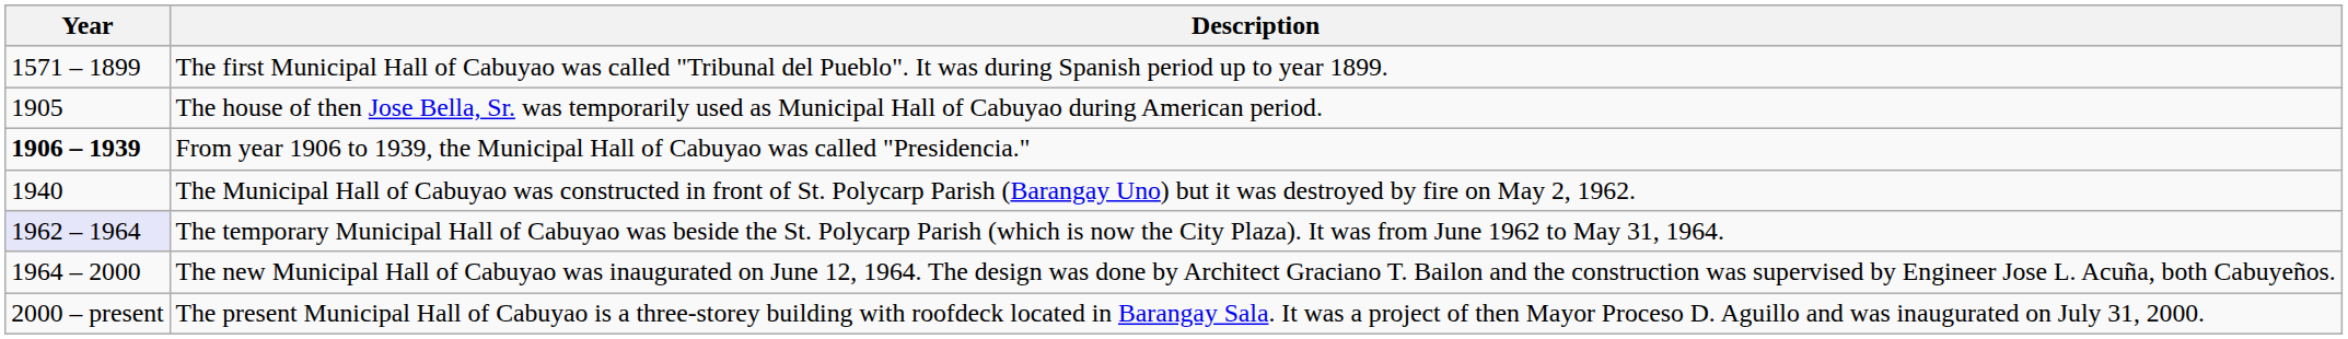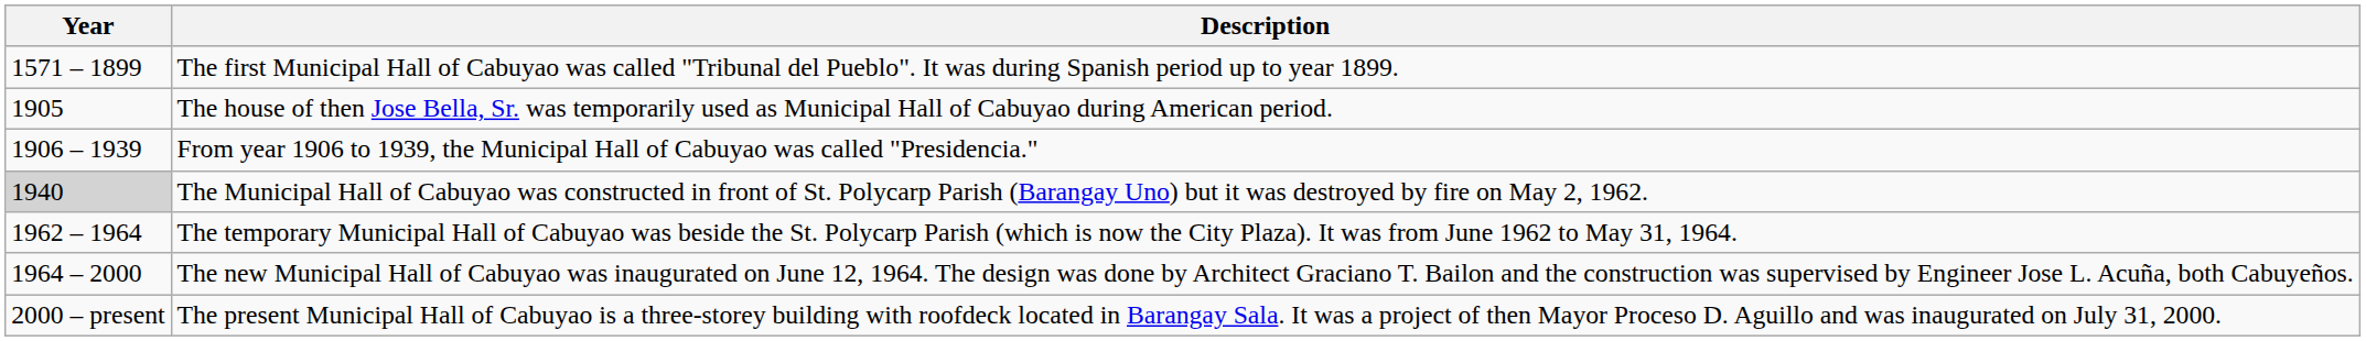row 4 | Year: bold -> normal
row 5 | Year: no background -> lightgrey background
row 6 | Year: lavender background -> no background
